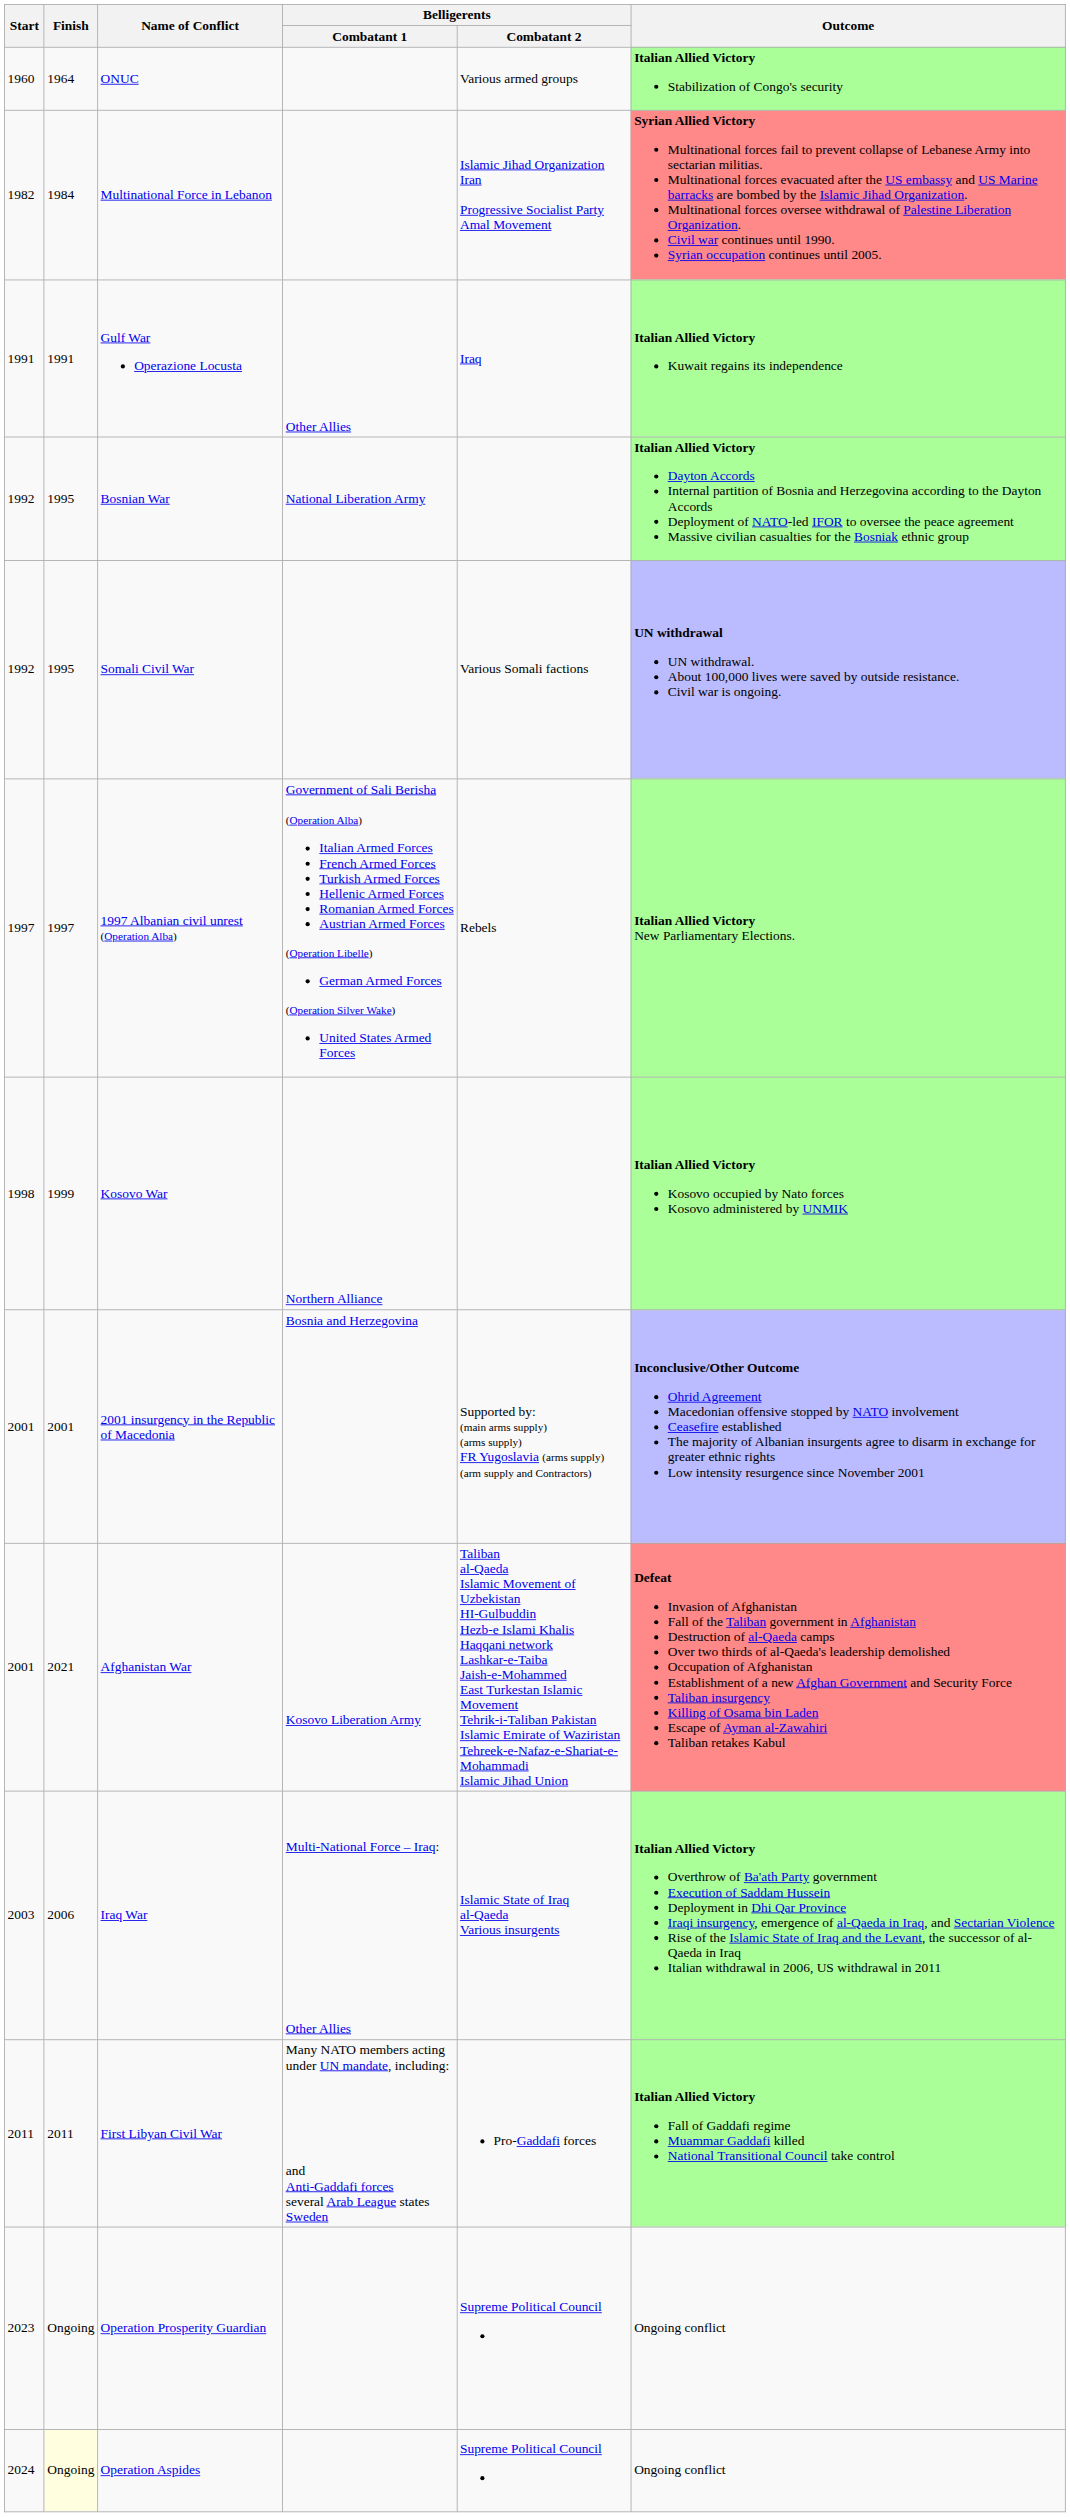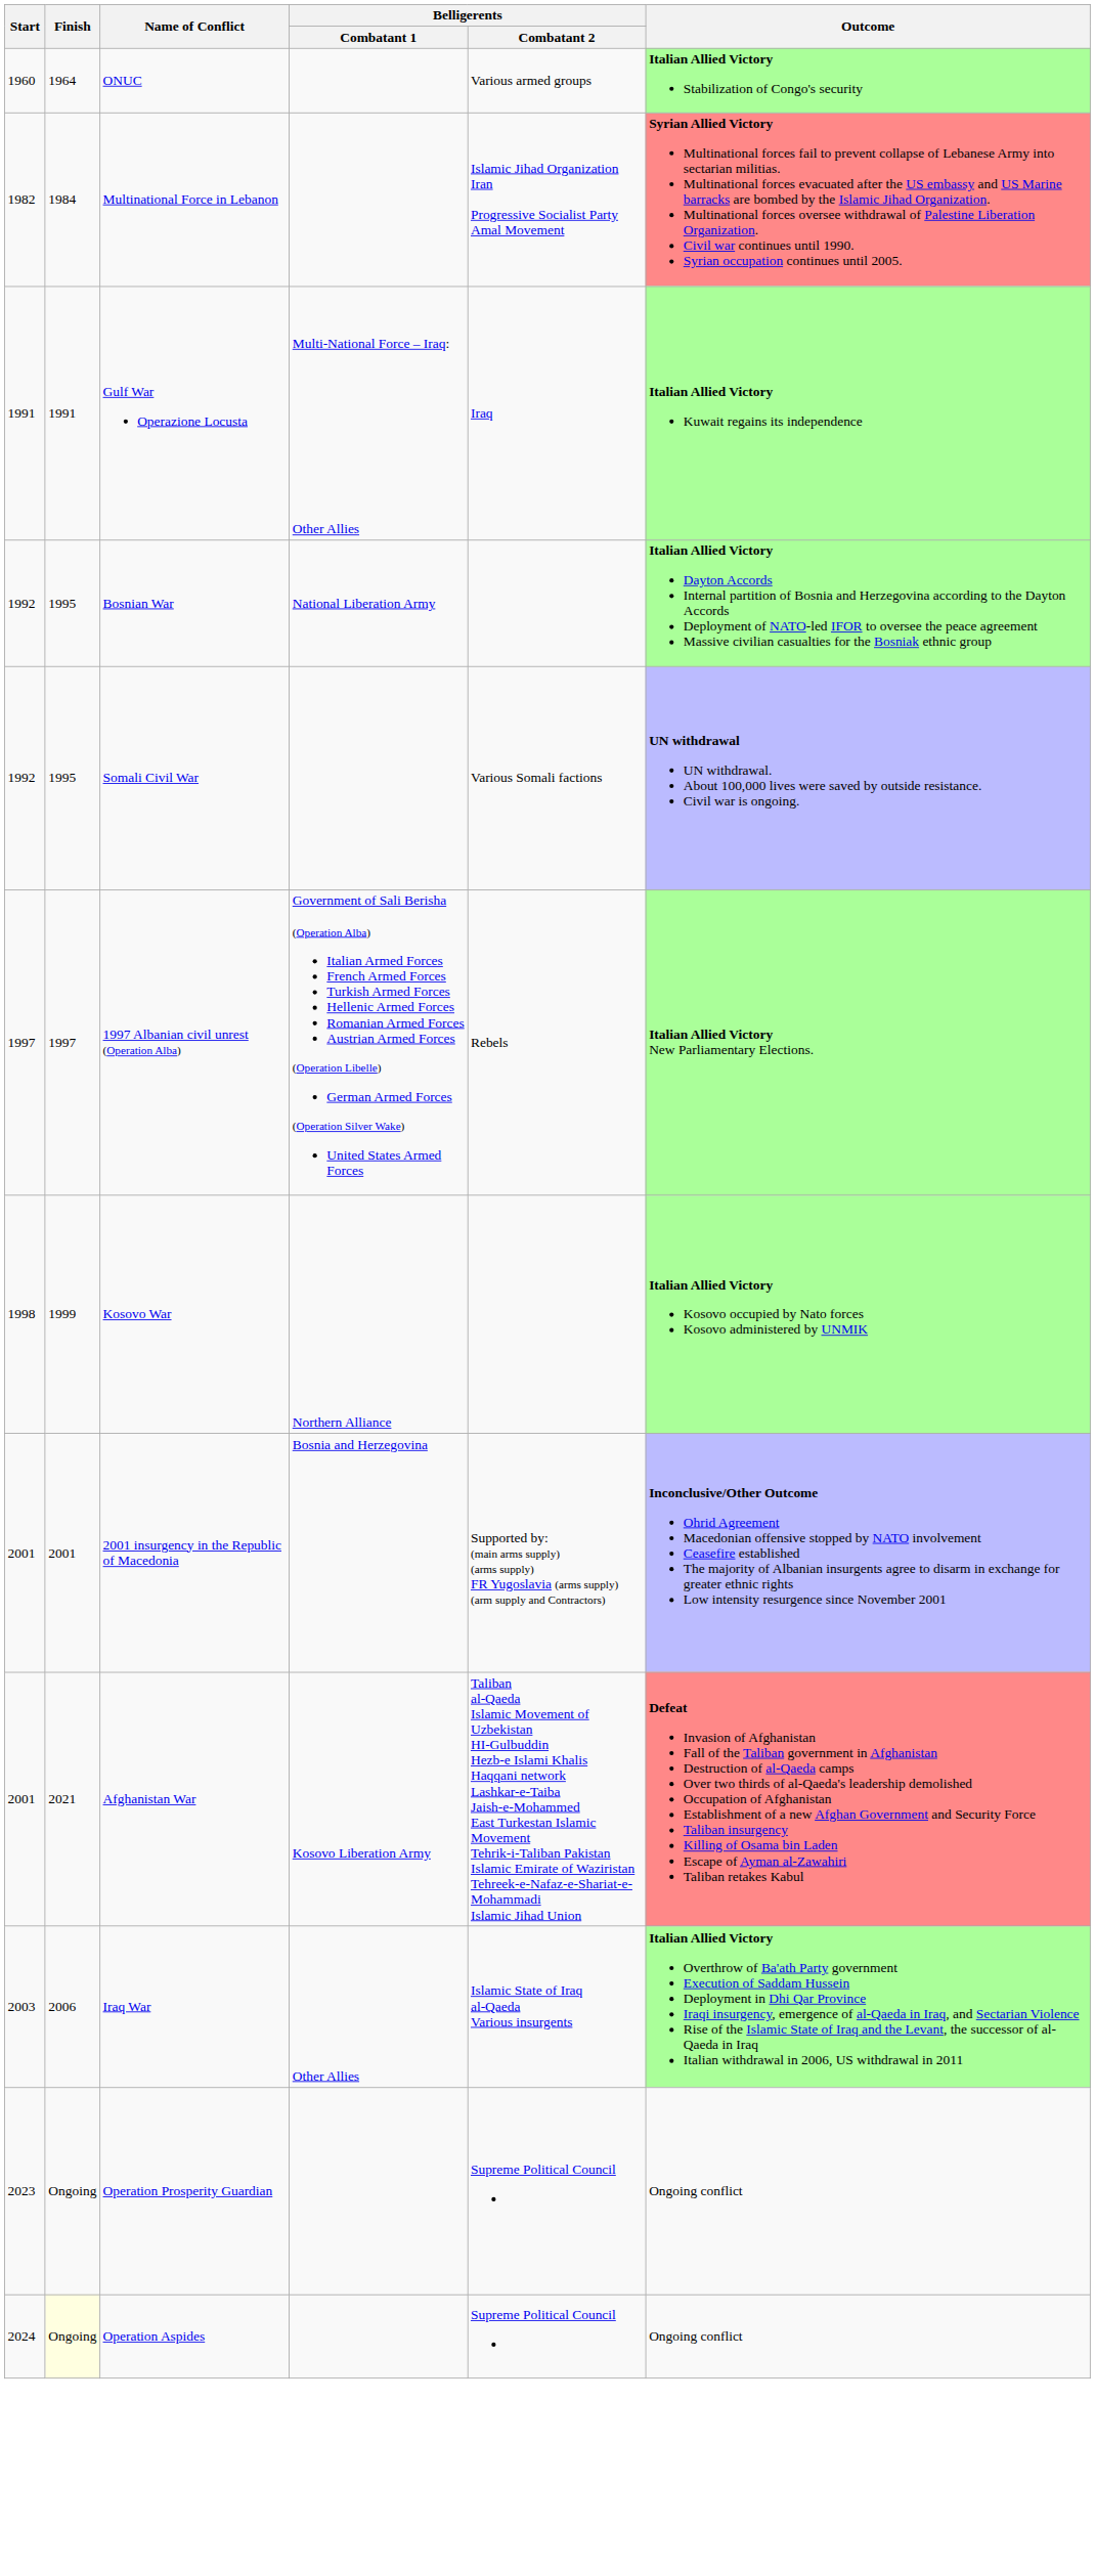Gulf War Operazione Locusta | Belligerents / Combatant 1: Other Allies -> Multi-National Force – Iraq: Other Allies
Iraq War | Belligerents / Combatant 1: Multi-National Force – Iraq: Other Allies -> Other Allies
- row: 2011 | 2011 | First Libyan Civil War | Many NATO members acting under UN mandate, including: and Anti-Gaddafi forces several Arab League states Sweden | Pro-Gaddafi forces | Italian Allied Victory Fall of Gaddafi regime Muammar Gaddafi killed National Transitional Council take control
